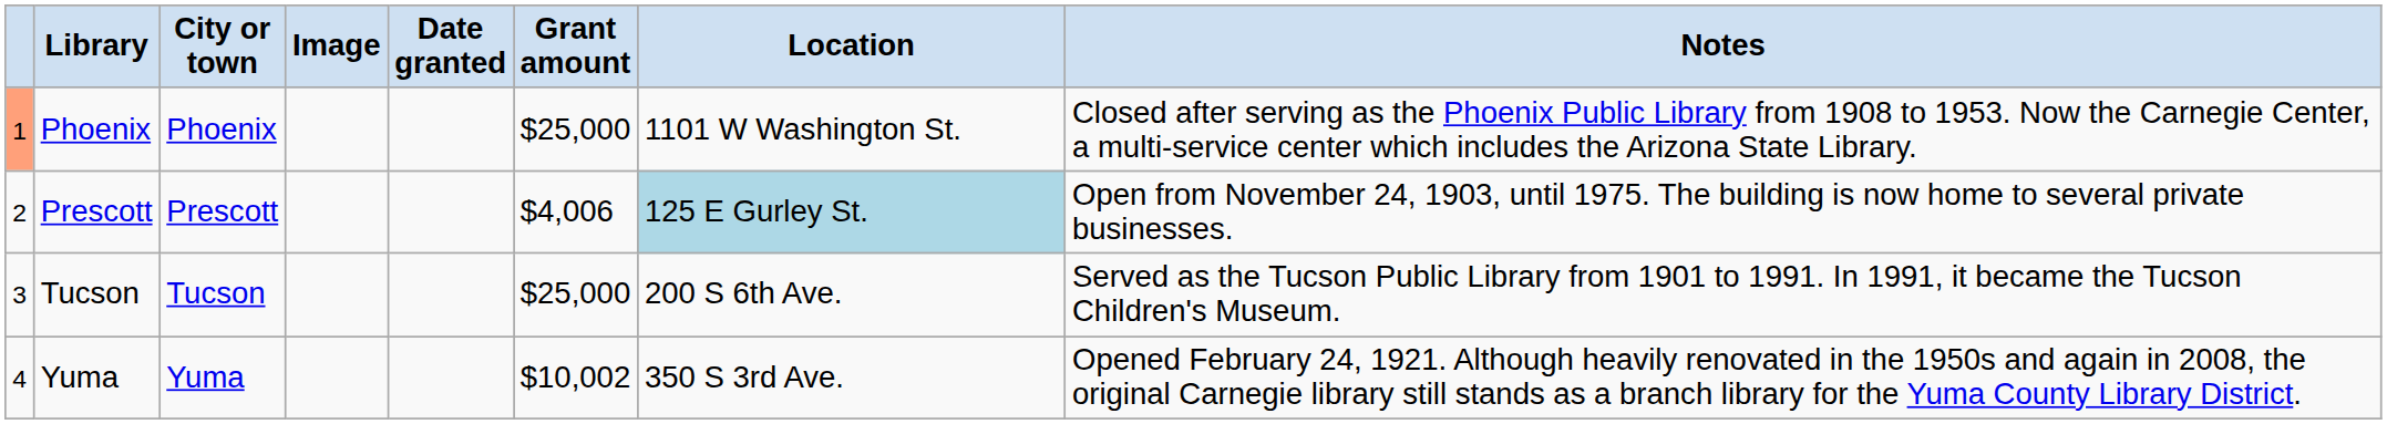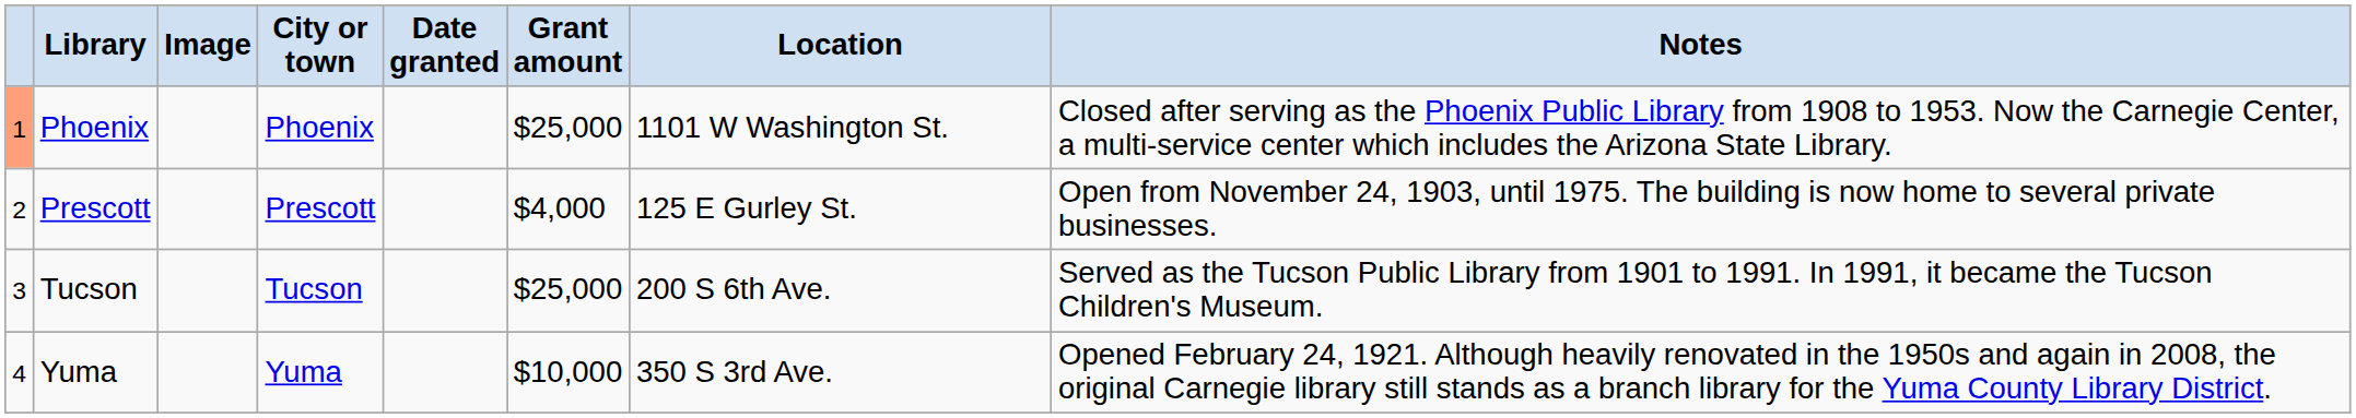columns swapped: City or town <-> Image
row 3 | Grant amount: $4,006 -> $4,000
row 3 | Location: lightblue background -> no background
row 5 | Grant amount: $10,002 -> $10,000
